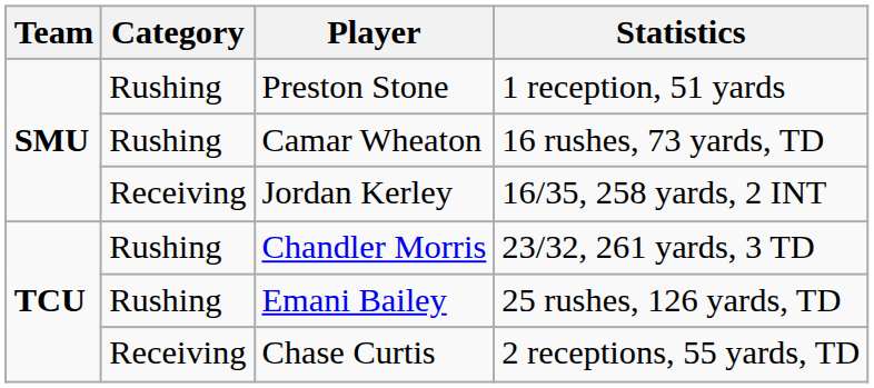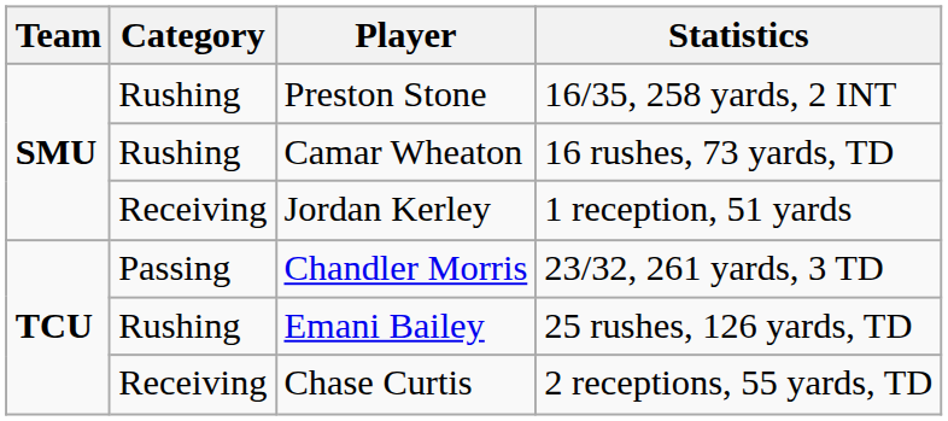Preston Stone | Statistics: 1 reception, 51 yards -> 16/35, 258 yards, 2 INT
Jordan Kerley | Statistics: 16/35, 258 yards, 2 INT -> 1 reception, 51 yards
Chandler Morris | Category: Rushing -> Passing
